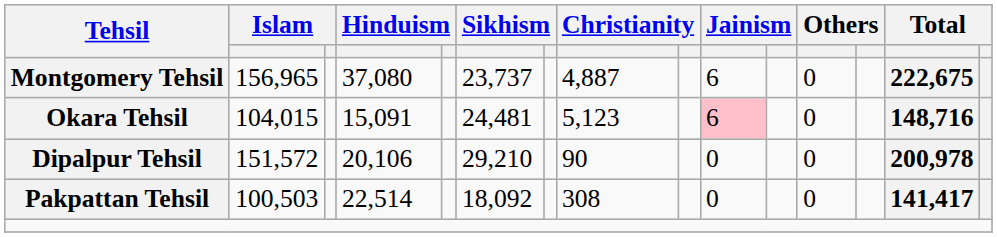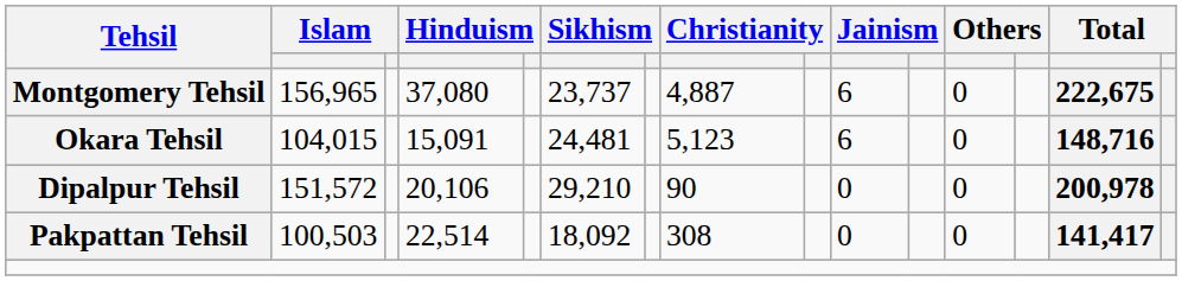Okara Tehsil | column 10: pink background -> no background
